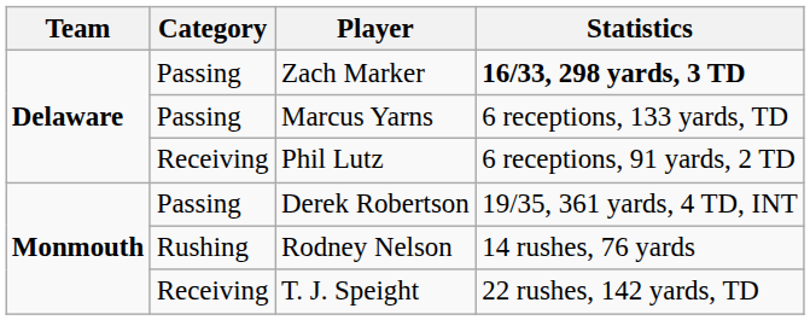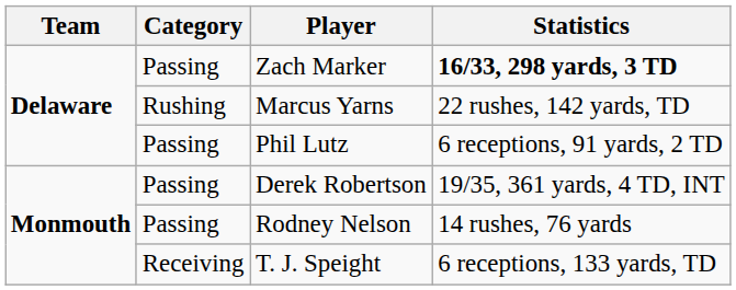Marcus Yarns | Category: Passing -> Rushing
Marcus Yarns | Statistics: 6 receptions, 133 yards, TD -> 22 rushes, 142 yards, TD
Phil Lutz | Category: Receiving -> Passing
Rodney Nelson | Category: Rushing -> Passing
T. J. Speight | Statistics: 22 rushes, 142 yards, TD -> 6 receptions, 133 yards, TD
